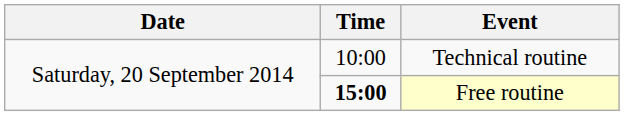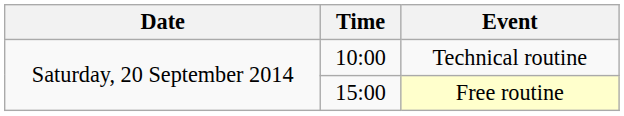Free routine | Time: bold -> normal
